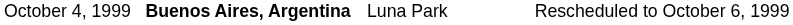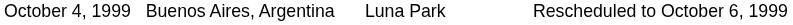October 4, 1999 | column 2: bold -> normal
